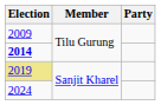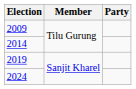2014 | Election: bold -> normal
2019 | Election: khaki background -> no background
